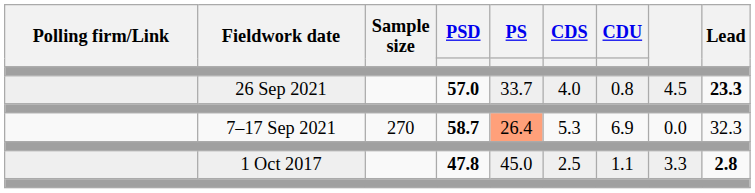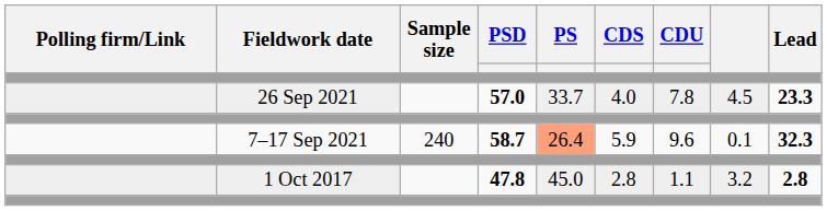26 Sep 2021 | CDU: 0.8 -> 7.8
7–17 Sep 2021 | Sample size: 270 -> 240
7–17 Sep 2021 | CDS: 5.3 -> 5.9
7–17 Sep 2021 | CDU: 6.9 -> 9.6
7–17 Sep 2021 | column 8: 0.0 -> 0.1
7–17 Sep 2021 | Lead: normal -> bold
1 Oct 2017 | CDS: 2.5 -> 2.8
1 Oct 2017 | column 8: 3.3 -> 3.2
